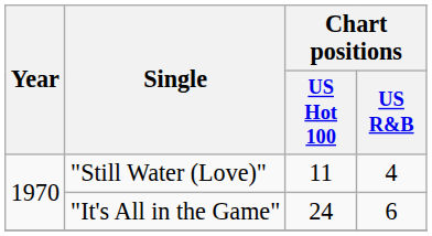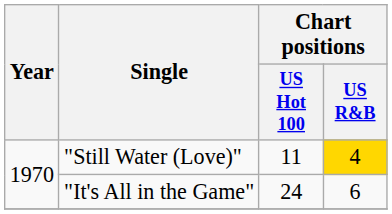"Still Water (Love)" | Chart positions / US R&B: no background -> gold background
